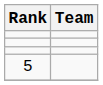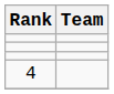row 5 | Rank: 5 -> 4
